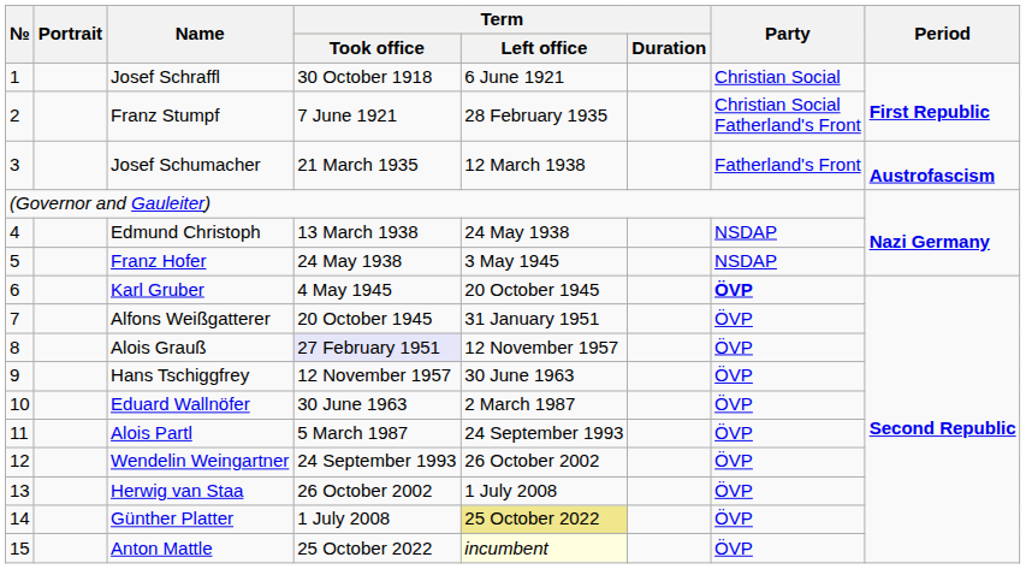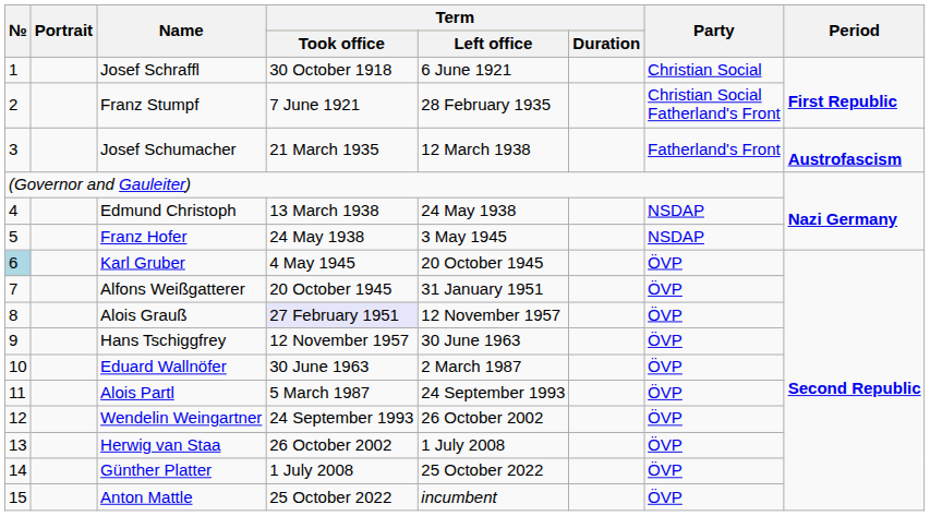Karl Gruber | №: no background -> lightblue background
Karl Gruber | Party: bold -> normal
Günther Platter | Term / Left office: khaki background -> no background
Anton Mattle | Term / Left office: lightyellow background -> no background
